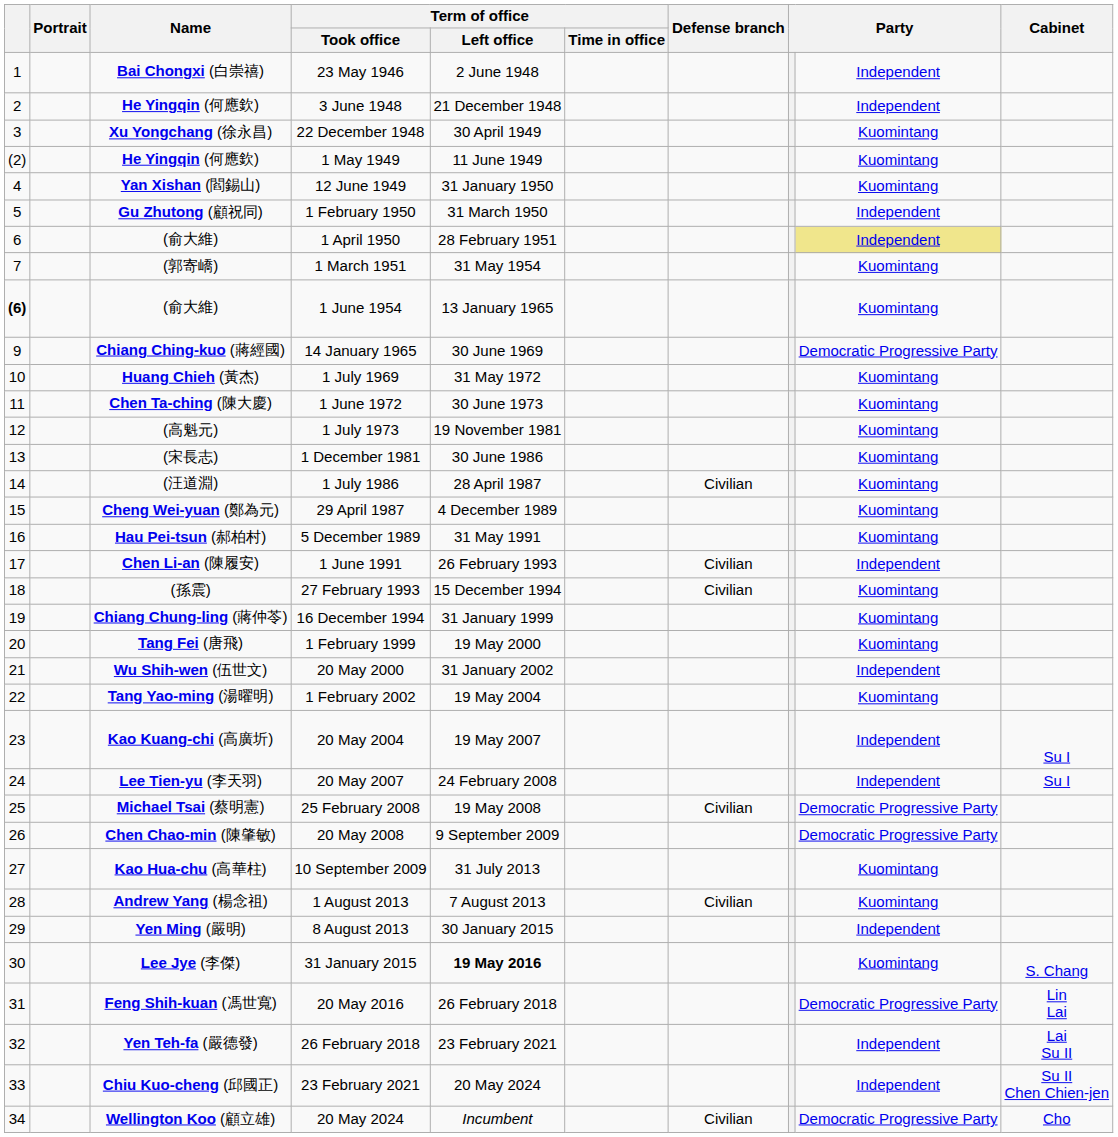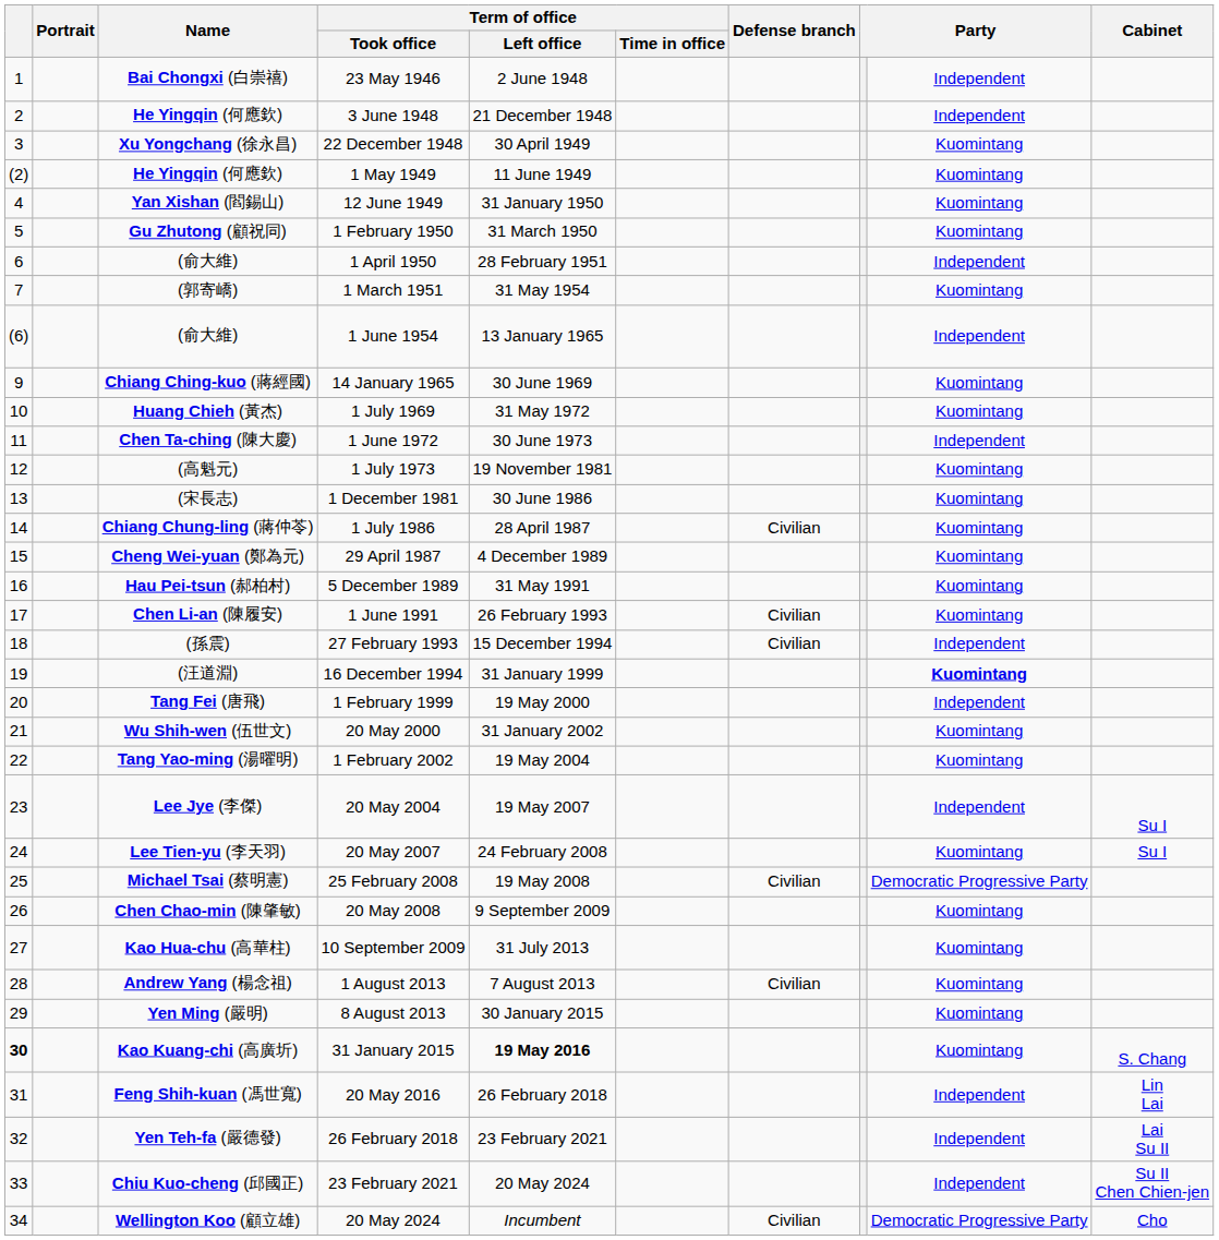1 February 1950 | column 9: Independent -> Kuomintang
1 April 1950 | column 9: khaki background -> no background
1 June 1954 | column 1: bold -> normal
1 June 1954 | column 9: Kuomintang -> Independent
14 January 1965 | column 9: Democratic Progressive Party -> Kuomintang
1 June 1972 | column 9: Kuomintang -> Independent
1 July 1986 | Name: (汪道淵) -> Chiang Chung-ling (蔣仲苓)
1 June 1991 | column 9: Independent -> Kuomintang
27 February 1993 | column 9: Kuomintang -> Independent
16 December 1994 | Name: Chiang Chung-ling (蔣仲苓) -> (汪道淵)
16 December 1994 | column 9: normal -> bold
1 February 1999 | column 9: Kuomintang -> Independent
20 May 2000 | column 9: Independent -> Kuomintang
20 May 2004 | Name: Kao Kuang-chi (高廣圻) -> Lee Jye (李傑)
20 May 2007 | column 9: Independent -> Kuomintang
20 May 2008 | column 9: Democratic Progressive Party -> Kuomintang
8 August 2013 | column 9: Independent -> Kuomintang
31 January 2015 | column 1: normal -> bold
31 January 2015 | Name: Lee Jye (李傑) -> Kao Kuang-chi (高廣圻)
20 May 2016 | column 9: Democratic Progressive Party -> Independent
